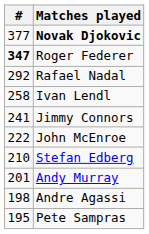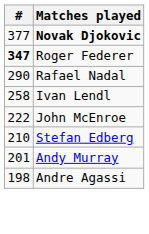Rafael Nadal | #: 292 -> 290
- row: 241 | Jimmy Connors
- row: 195 | Pete Sampras
